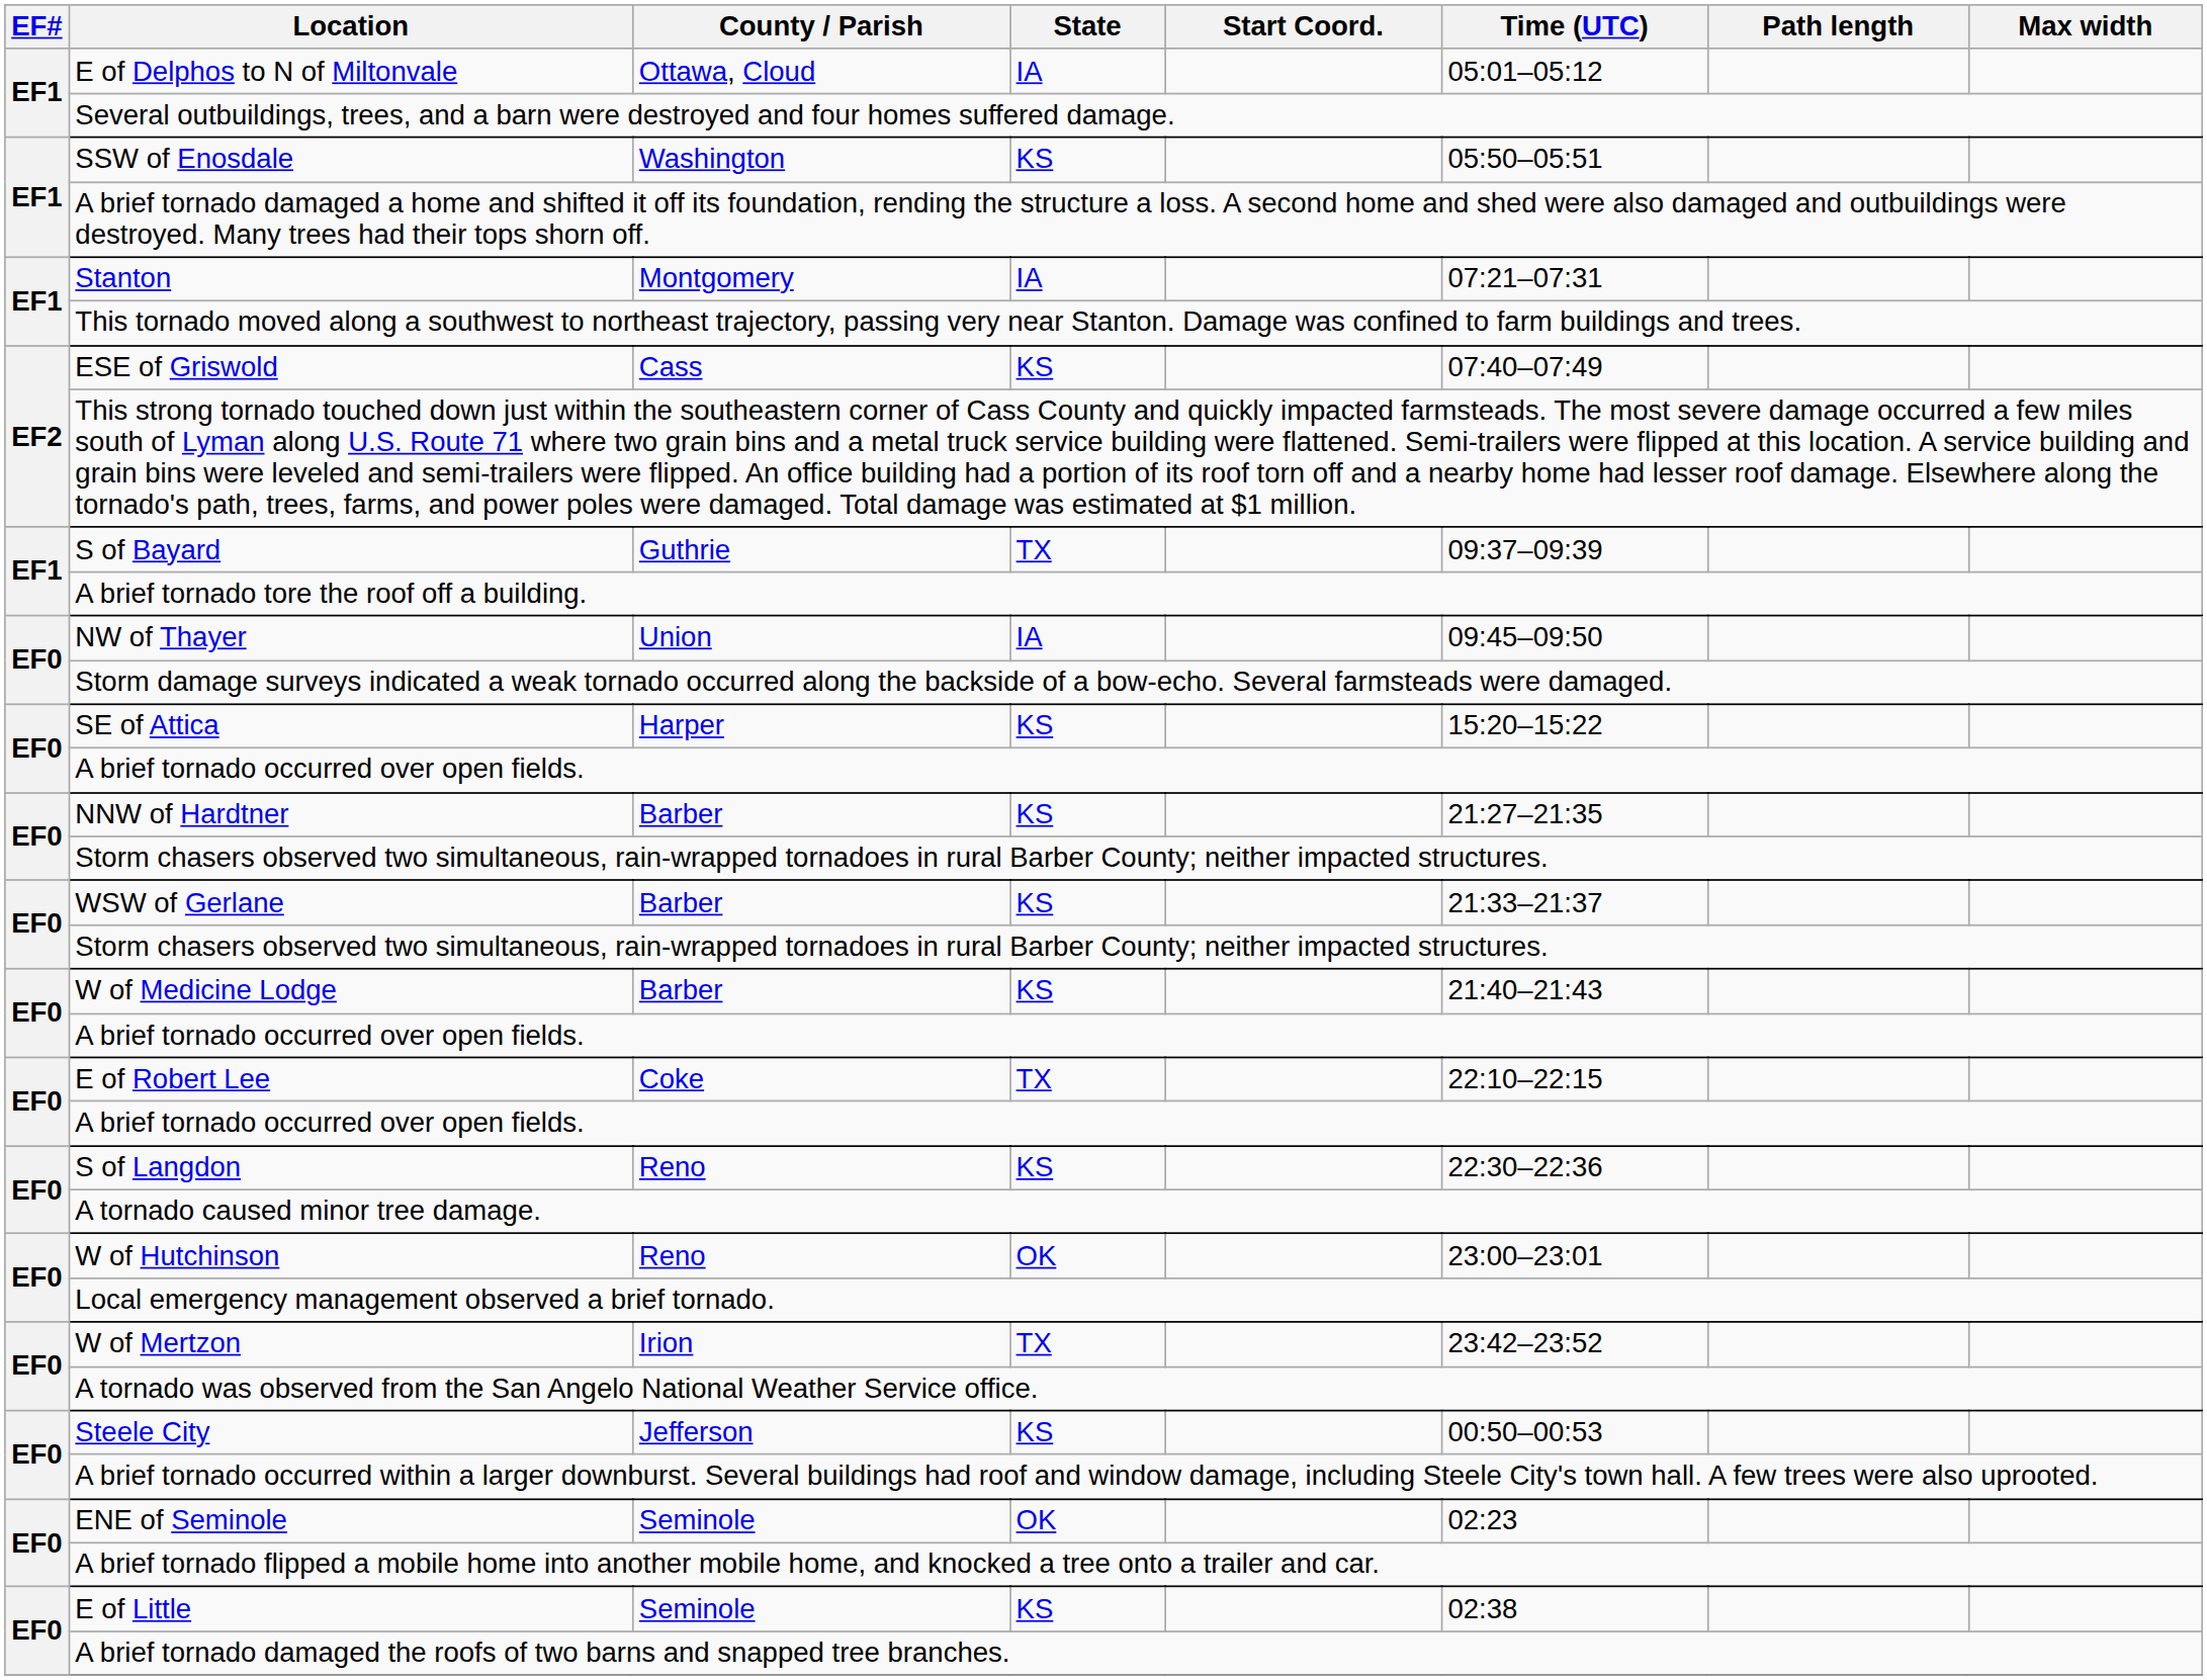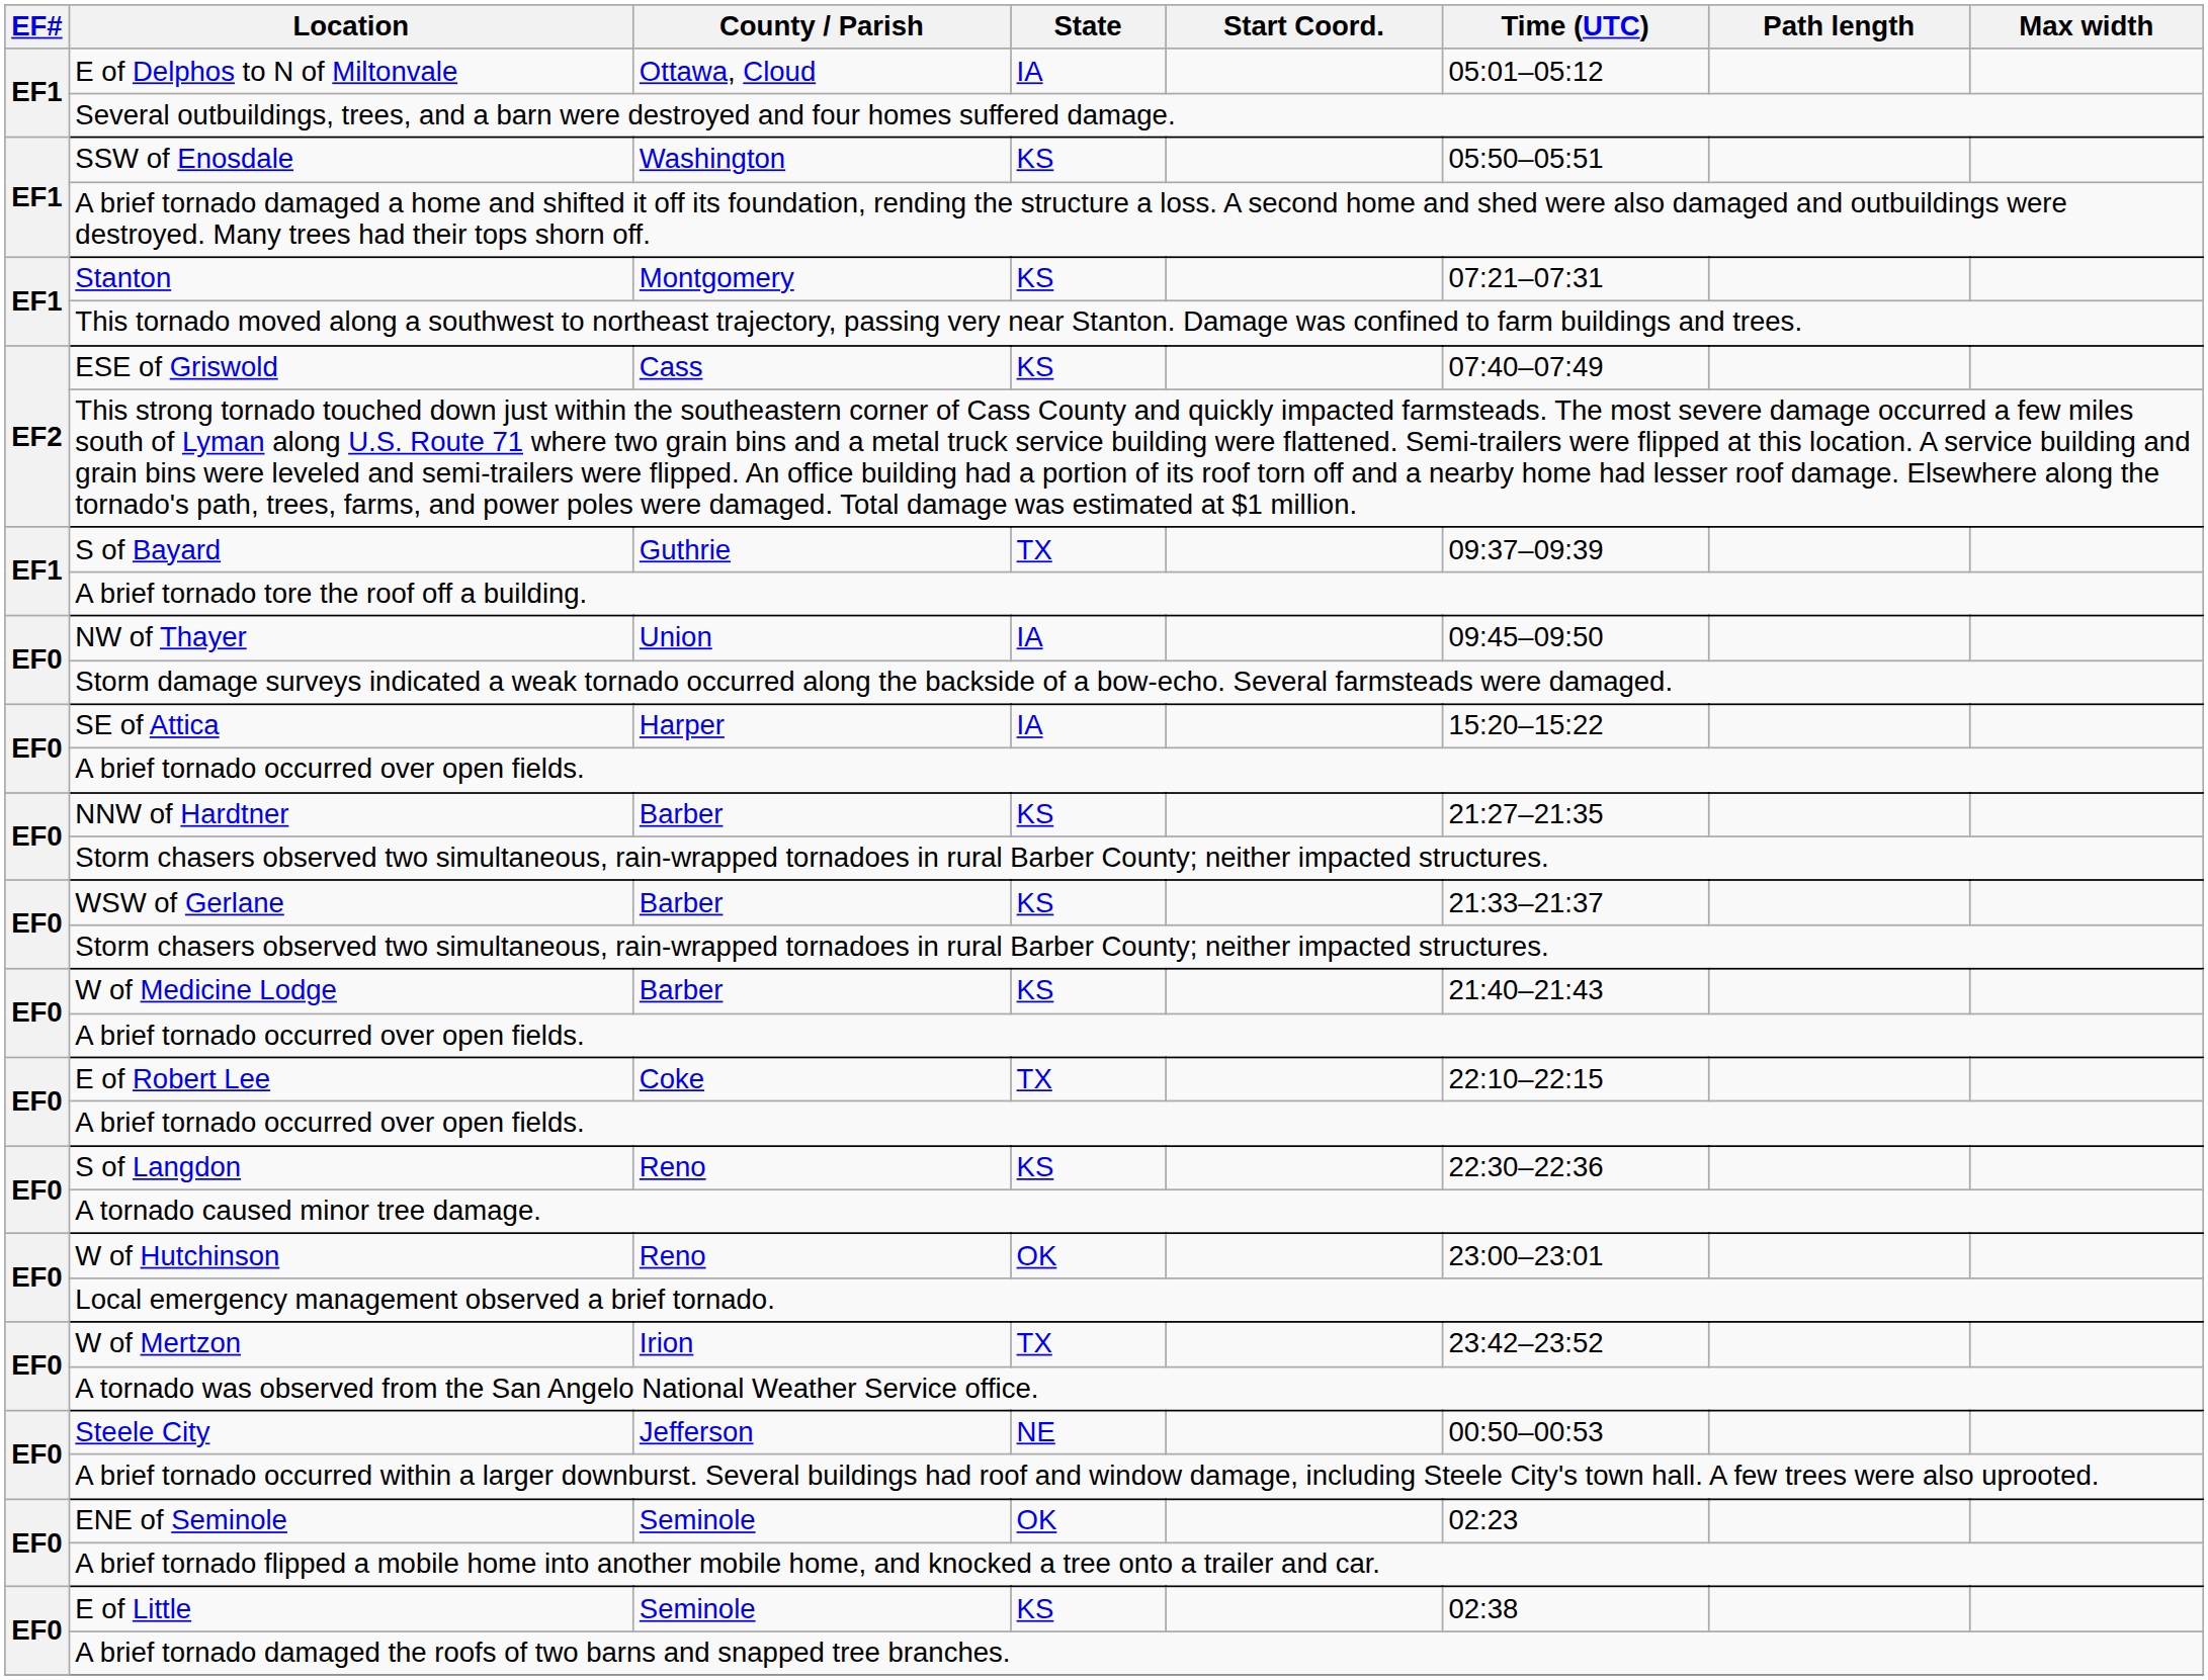Stanton | State: IA -> KS
SE of Attica | State: KS -> IA
Steele City | State: KS -> NE
